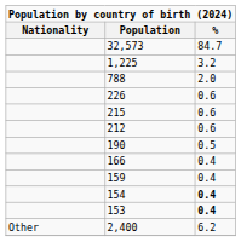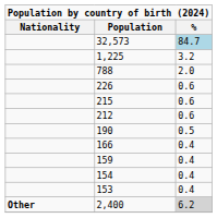32,573 | %: no background -> lightblue background
154 | %: bold -> normal
153 | %: bold -> normal
2,400 | Nationality: normal -> bold
2,400 | %: no background -> lightgrey background
